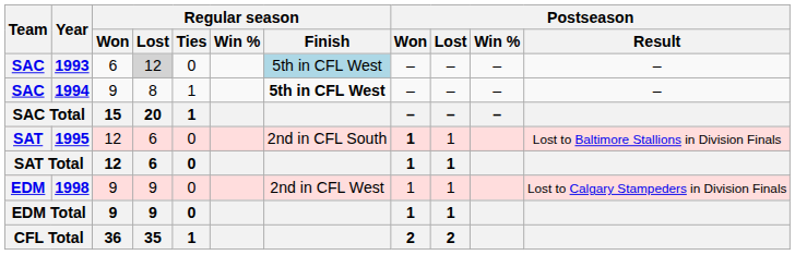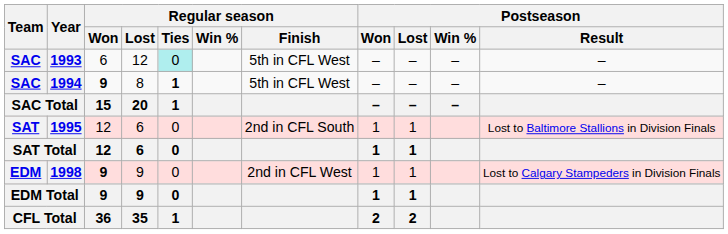1993 | Regular season / Lost: lightgrey background -> no background
1993 | Regular season / Ties: no background -> paleturquoise background
1993 | Regular season / Finish: lightblue background -> no background
1994 | Regular season / Won: normal -> bold
1994 | Regular season / Ties: normal -> bold
1994 | Regular season / Finish: bold -> normal
1995 | Postseason / Won: bold -> normal
1998 | Regular season / Won: normal -> bold
